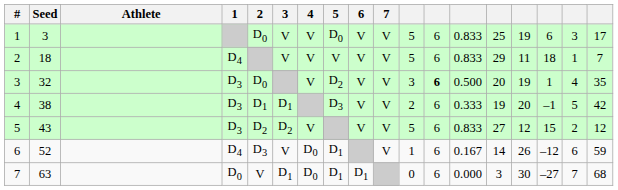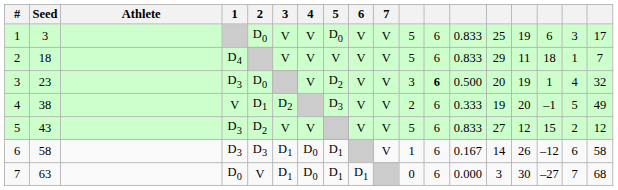row 4 | Seed: 32 -> 23
row 4 | column 18: 35 -> 32
row 5 | 1: D3 -> V
row 5 | 3: D1 -> D2
row 5 | column 18: 42 -> 49
row 6 | 3: D2 -> V
row 7 | Seed: 52 -> 58
row 7 | 1: D4 -> D3
row 7 | 3: V -> D1
row 7 | column 18: 59 -> 58
